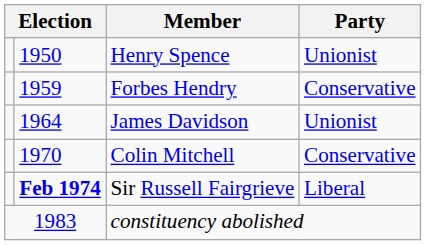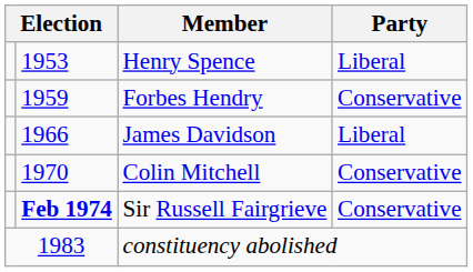Henry Spence | column 2: 1950 -> 1953
Henry Spence | Party: Unionist -> Liberal
James Davidson | column 2: 1964 -> 1966
James Davidson | Party: Unionist -> Liberal
Sir Russell Fairgrieve | Party: Liberal -> Conservative
